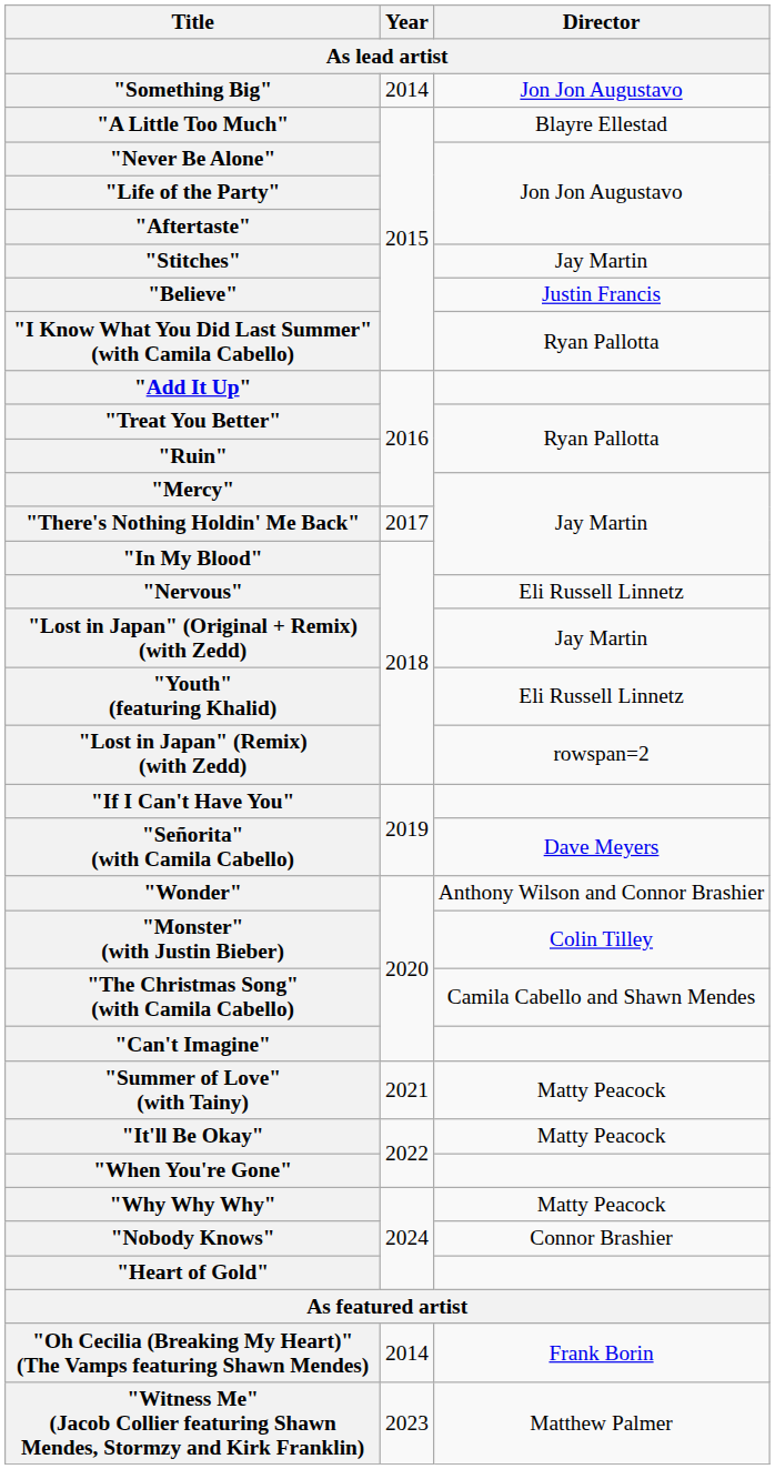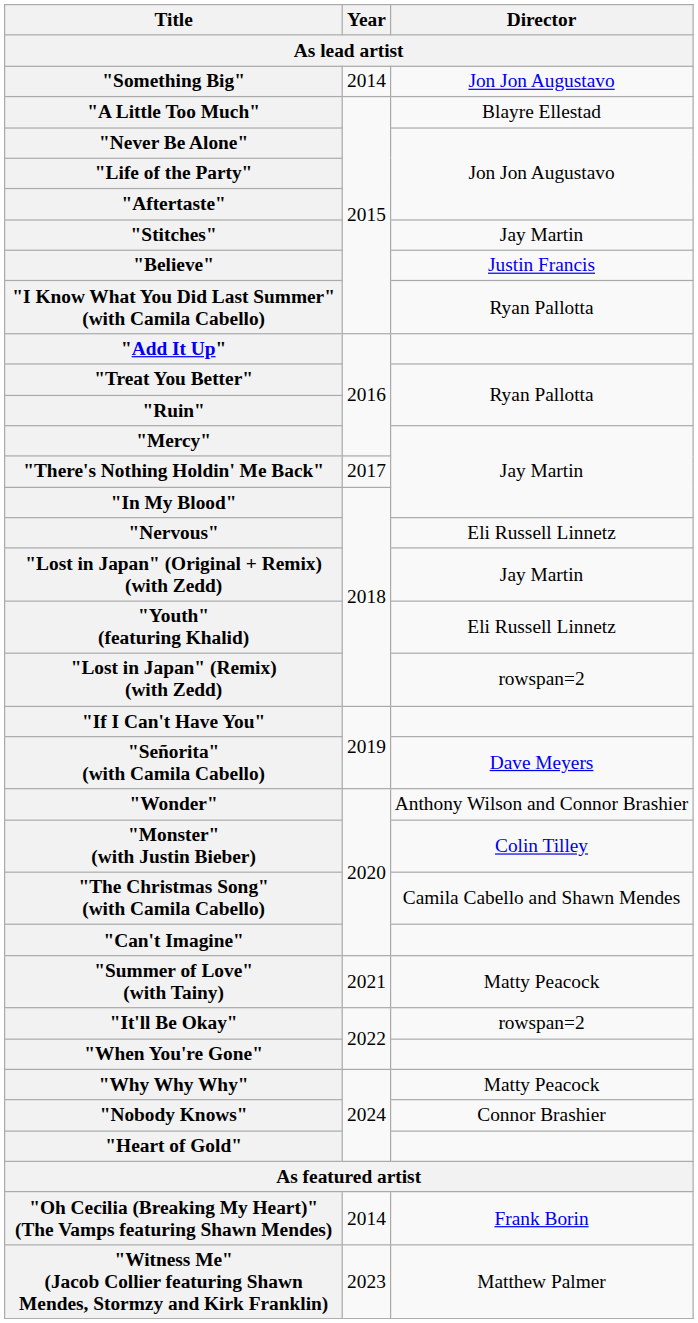"It'll Be Okay" | Director: Matty Peacock -> rowspan=2
